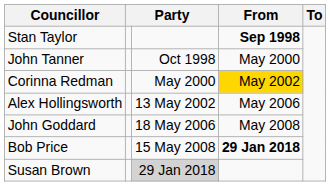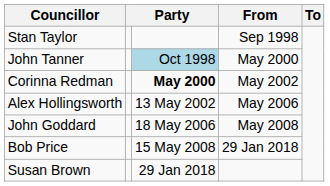Stan Taylor | From: bold -> normal
John Tanner | column 3: no background -> lightblue background
Corinna Redman | column 3: normal -> bold
Corinna Redman | From: gold background -> no background
Bob Price | From: bold -> normal
Susan Brown | column 3: lightgrey background -> no background
